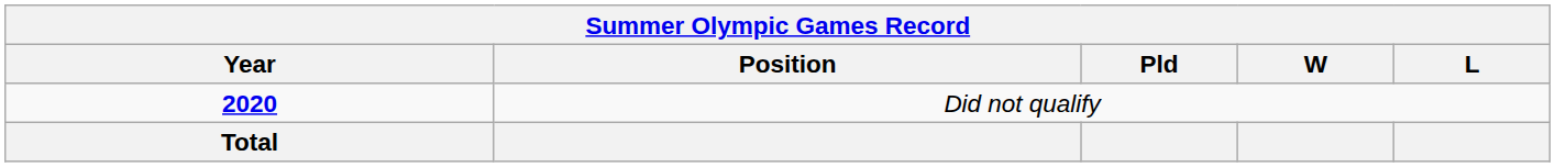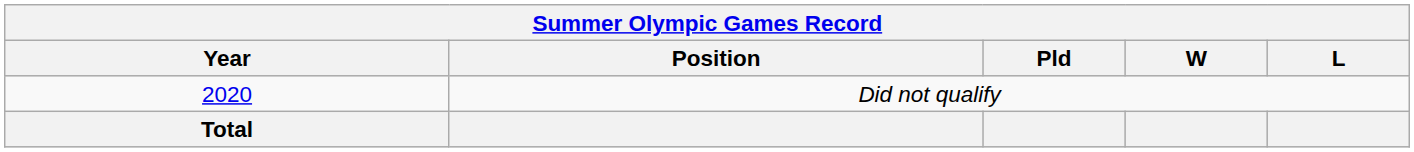Did not qualify | Year: bold -> normal
